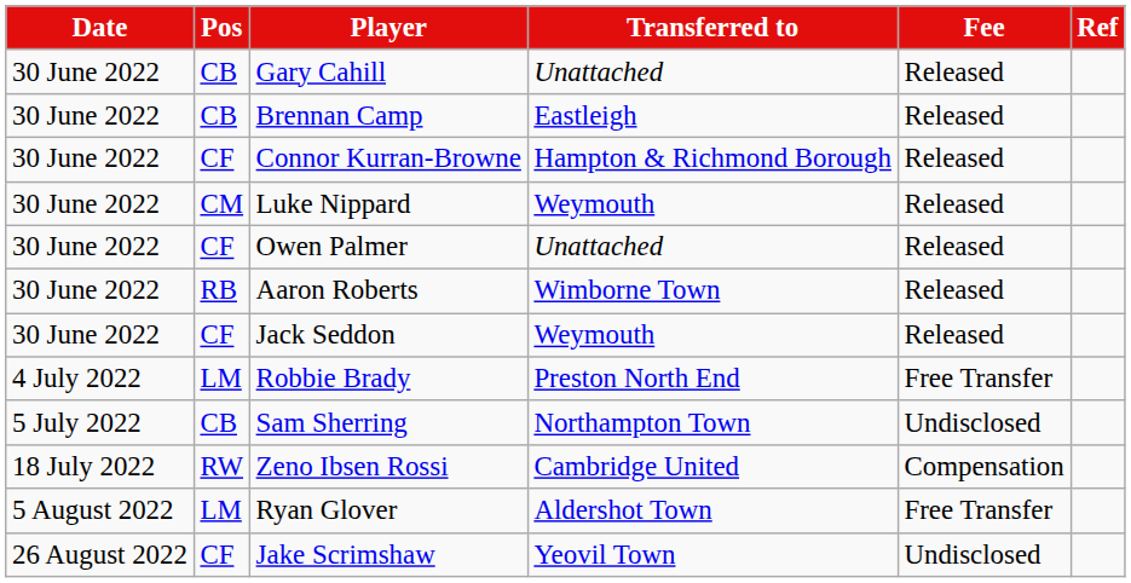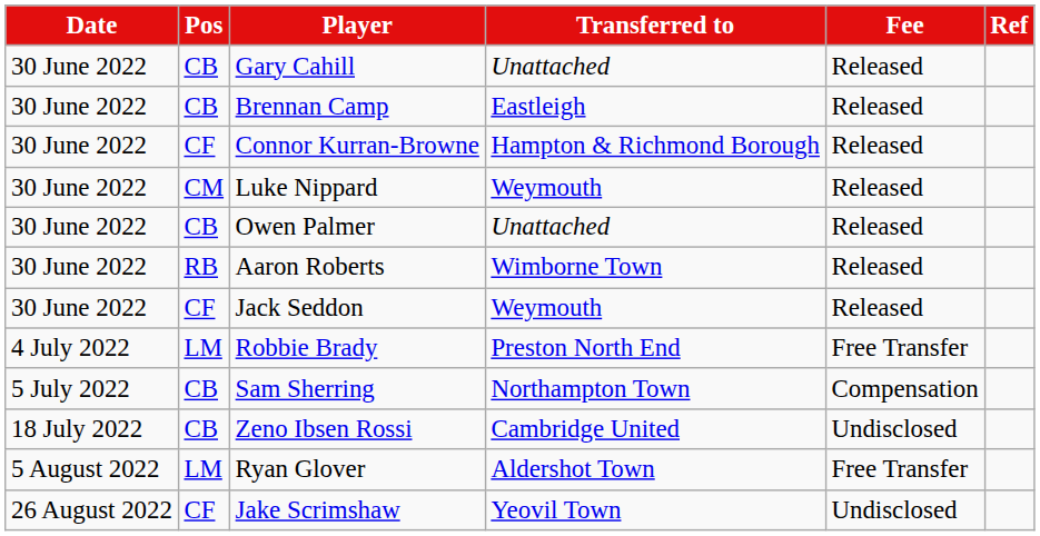Owen Palmer | Pos: CF -> CB
Sam Sherring | Fee: Undisclosed -> Compensation
Zeno Ibsen Rossi | Pos: RW -> CB
Zeno Ibsen Rossi | Fee: Compensation -> Undisclosed
